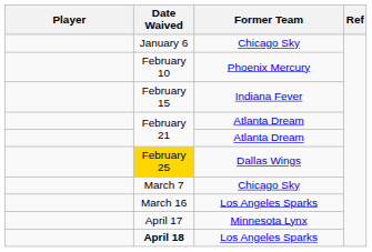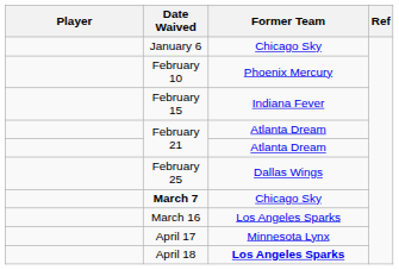February 25 | Date Waived: gold background -> no background
March 7 | Date Waived: normal -> bold
April 18 | Date Waived: bold -> normal
April 18 | Former Team: normal -> bold
